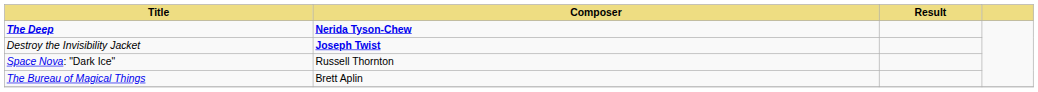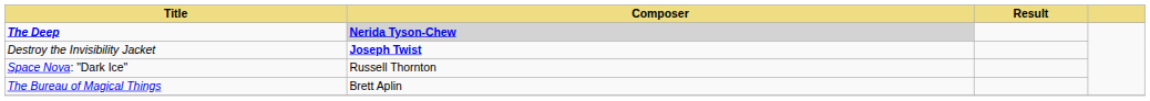The Deep | Composer: no background -> lightgrey background
